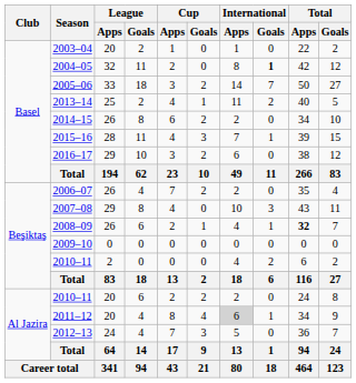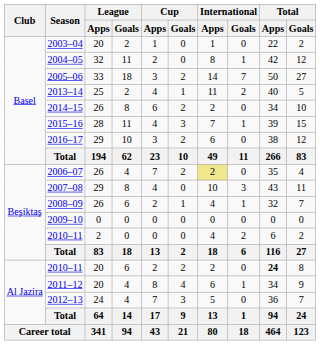2004–05 | International / Goals: bold -> normal
2006–07 | International / Apps: no background -> khaki background
2008–09 | Total / Apps: bold -> normal
2010–11 / 20 | Total / Apps: normal -> bold
2011–12 | International / Apps: lightgrey background -> no background
